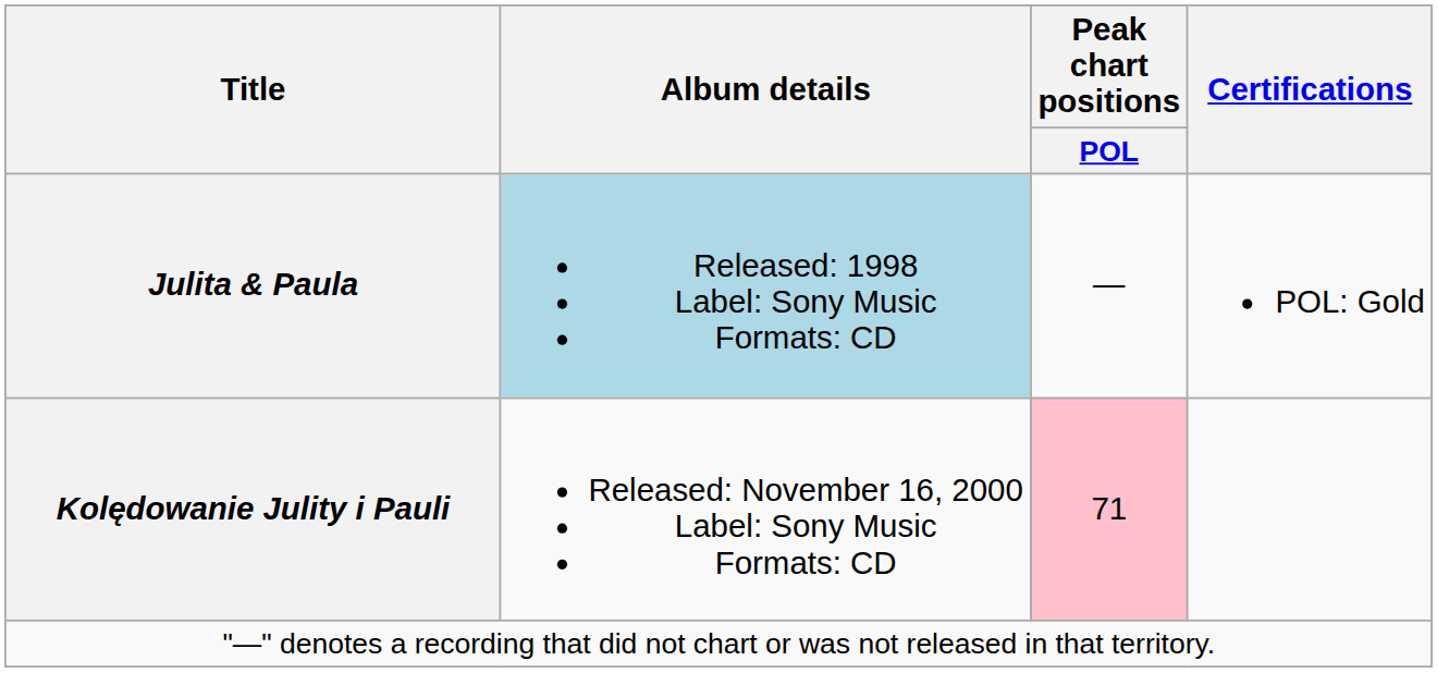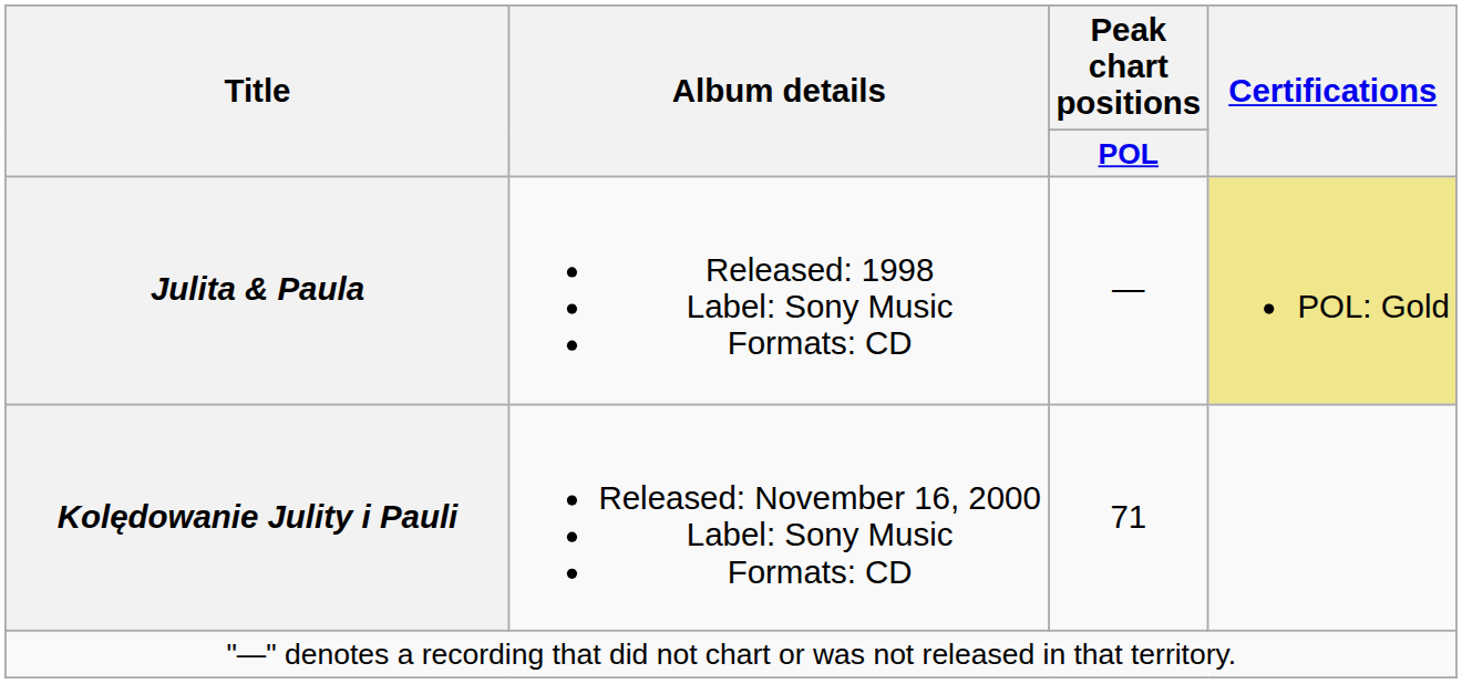Julita & Paula | Album details: lightblue background -> no background
Julita & Paula | Certifications: no background -> khaki background
Kolędowanie Julity i Pauli | Peak chart positions / POL: pink background -> no background
